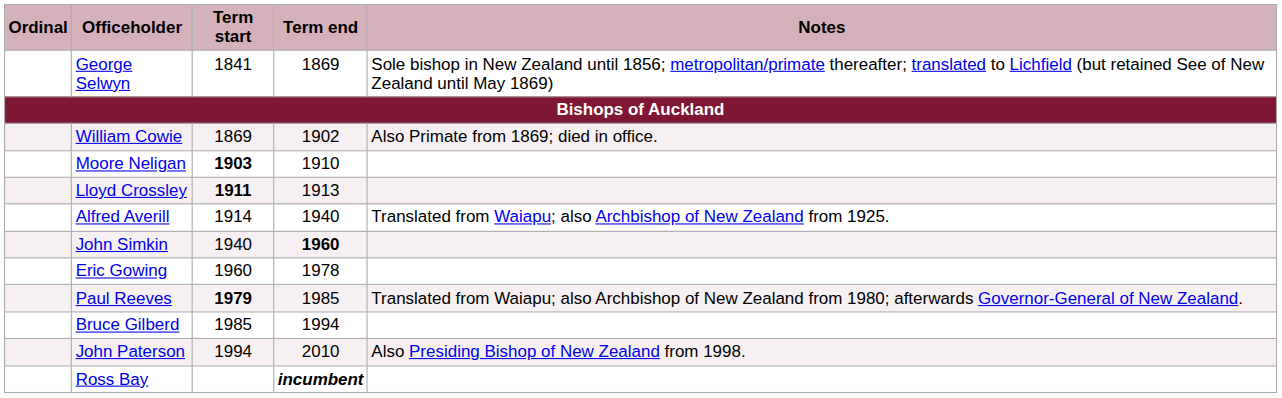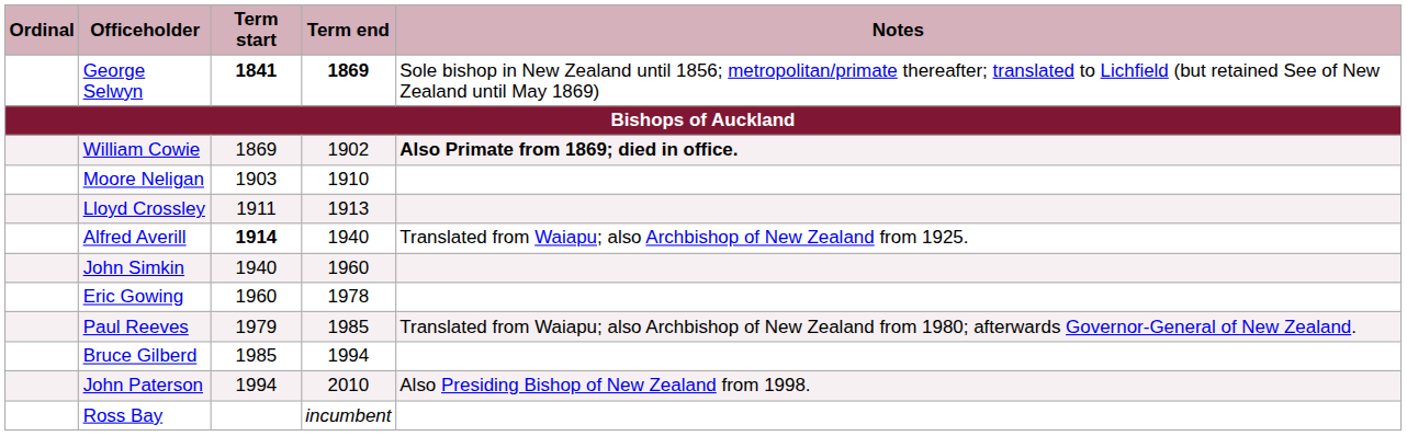George Selwyn | Term start: normal -> bold
George Selwyn | Term end: normal -> bold
William Cowie | Notes: normal -> bold
Moore Neligan | Term start: bold -> normal
Lloyd Crossley | Term start: bold -> normal
Alfred Averill | Term start: normal -> bold
John Simkin | Term end: bold -> normal
Paul Reeves | Term start: bold -> normal
Ross Bay | Term end: bold -> normal
